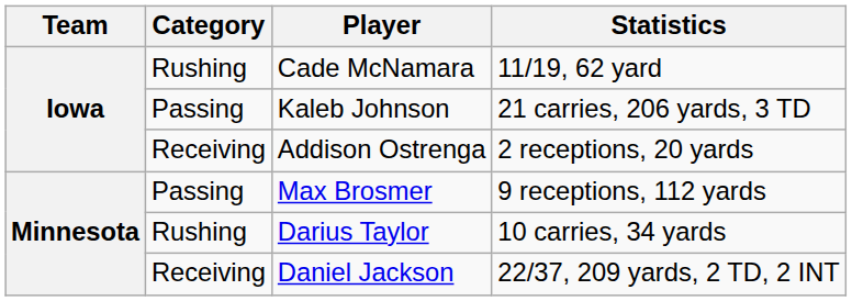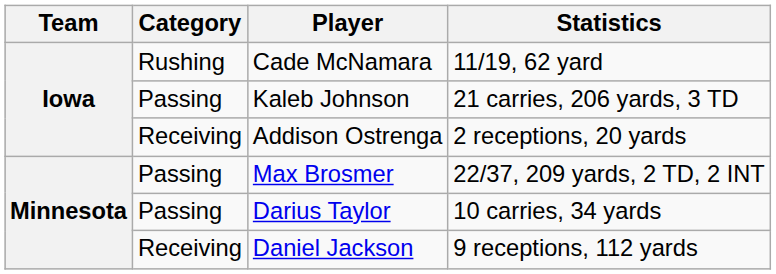Max Brosmer | Statistics: 9 receptions, 112 yards -> 22/37, 209 yards, 2 TD, 2 INT
Darius Taylor | Category: Rushing -> Passing
Daniel Jackson | Statistics: 22/37, 209 yards, 2 TD, 2 INT -> 9 receptions, 112 yards
